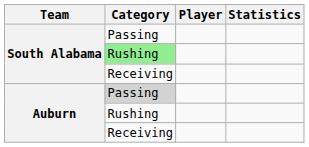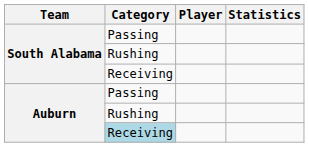South Alabama / Rushing | Category: lightgreen background -> no background
Auburn / Passing | Category: lightgrey background -> no background
Auburn / Receiving | Category: no background -> lightblue background
